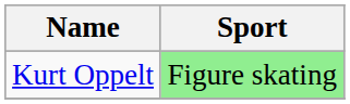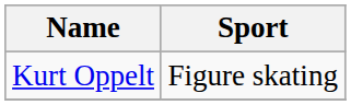Kurt Oppelt | Sport: lightgreen background -> no background
